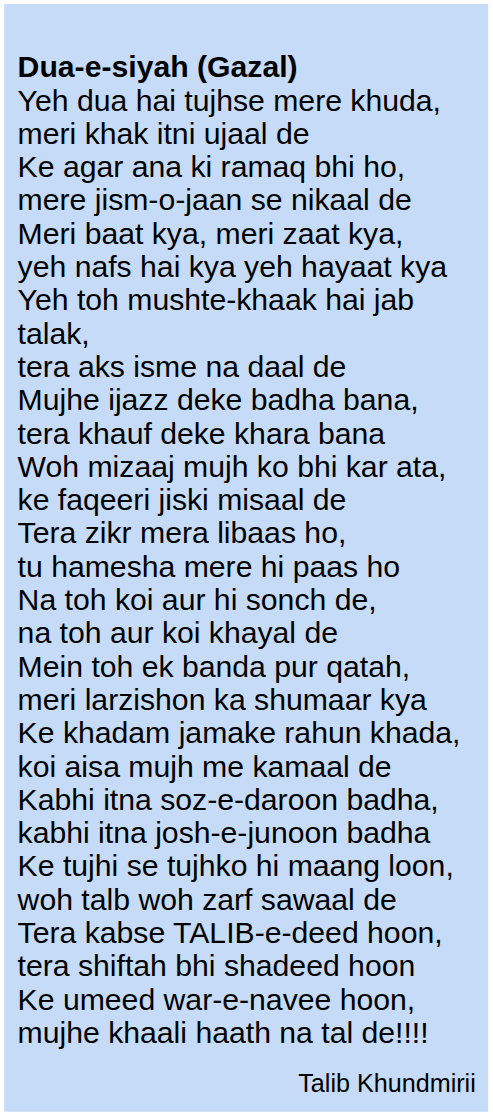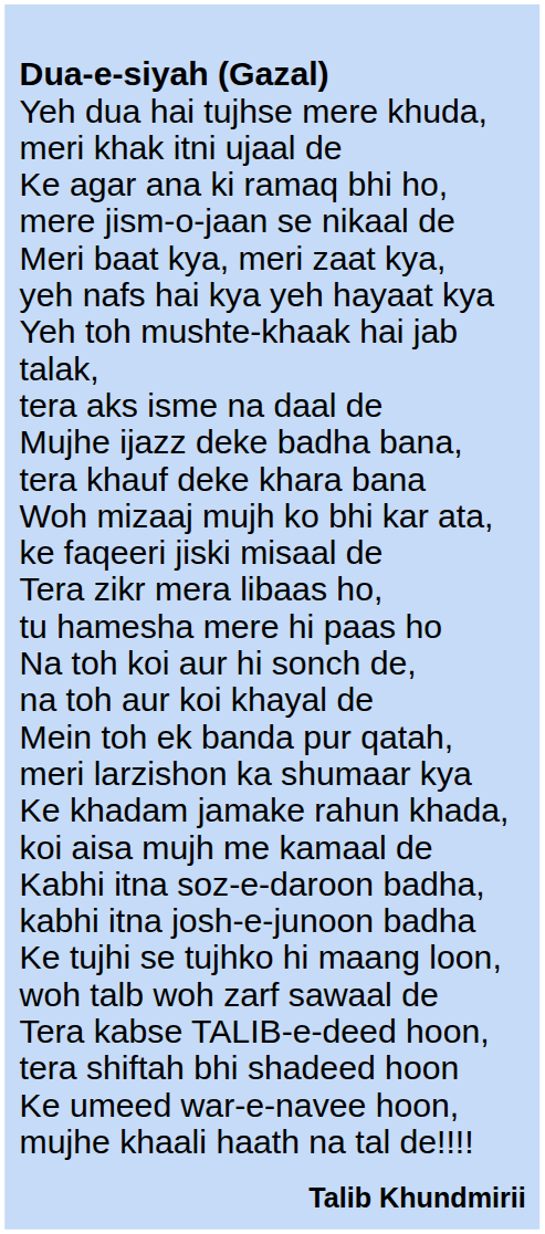row 2 | column 1: normal -> bold
